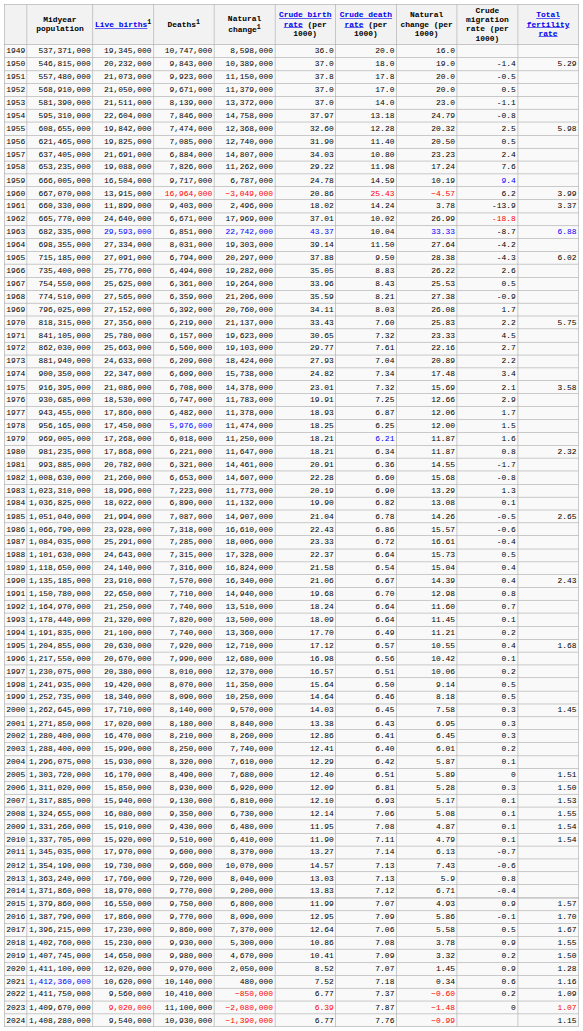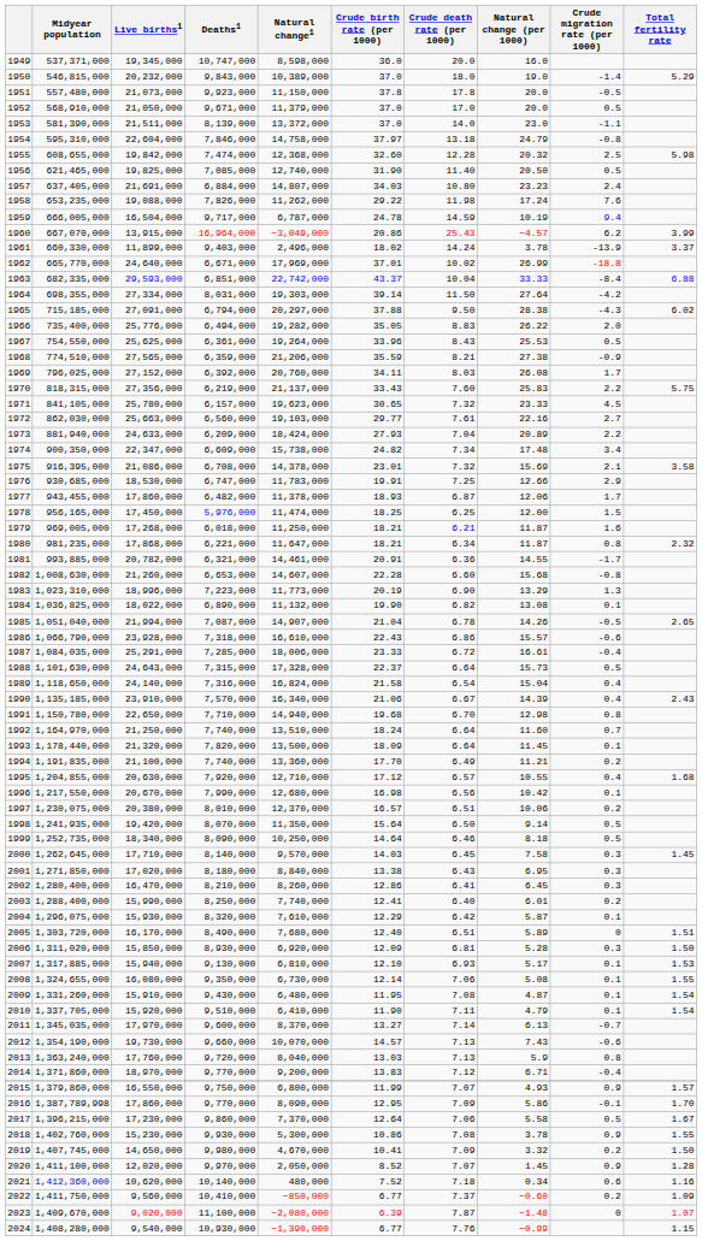1963 | Crude migration rate (per 1000): -8.7 -> -8.4
1966 | Crude migration rate (per 1000): 2.6 -> 2.0
2016 | Midyear population: 1,387,790,000 -> 1,387,789,998
